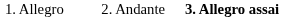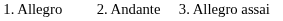1. Allegro | column 3: bold -> normal
